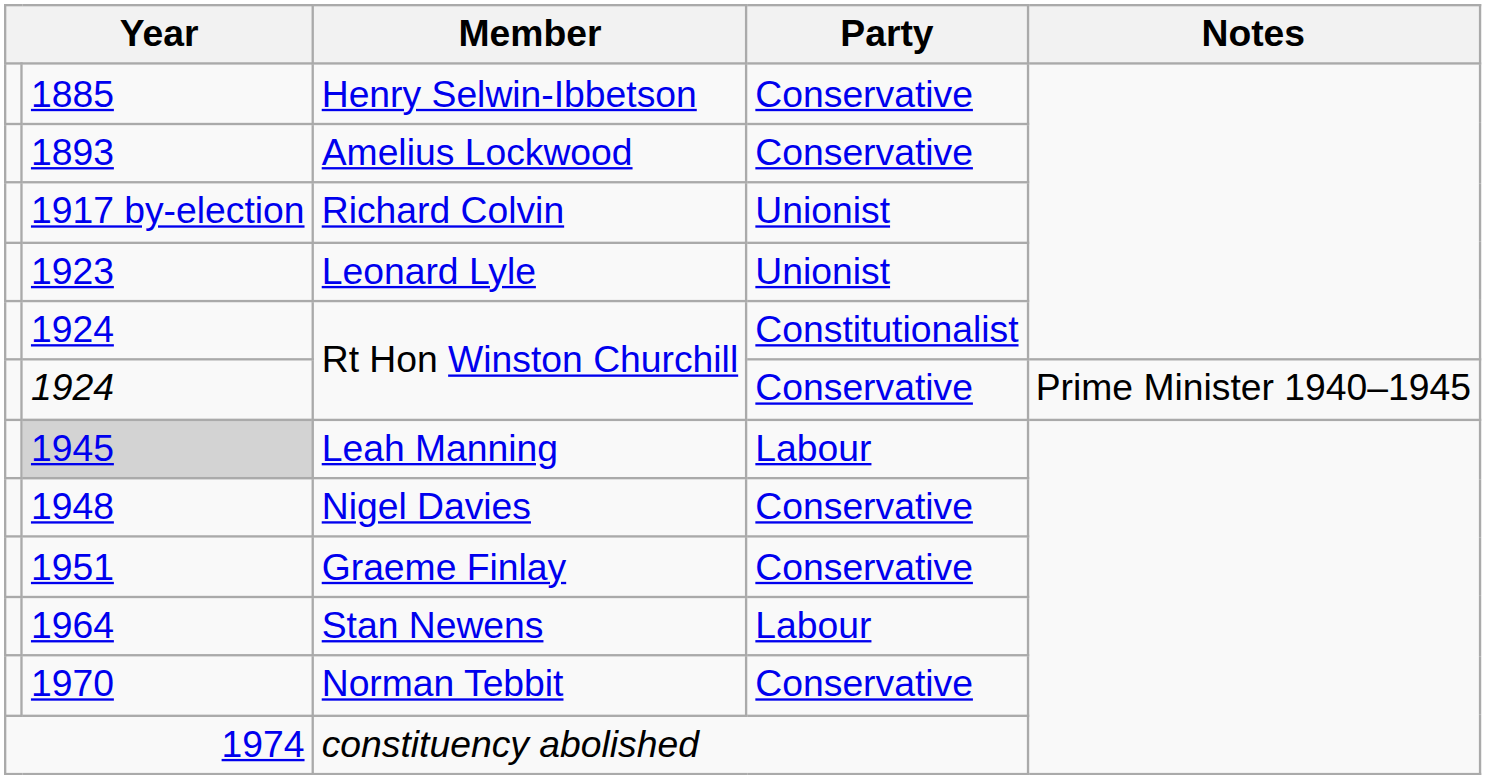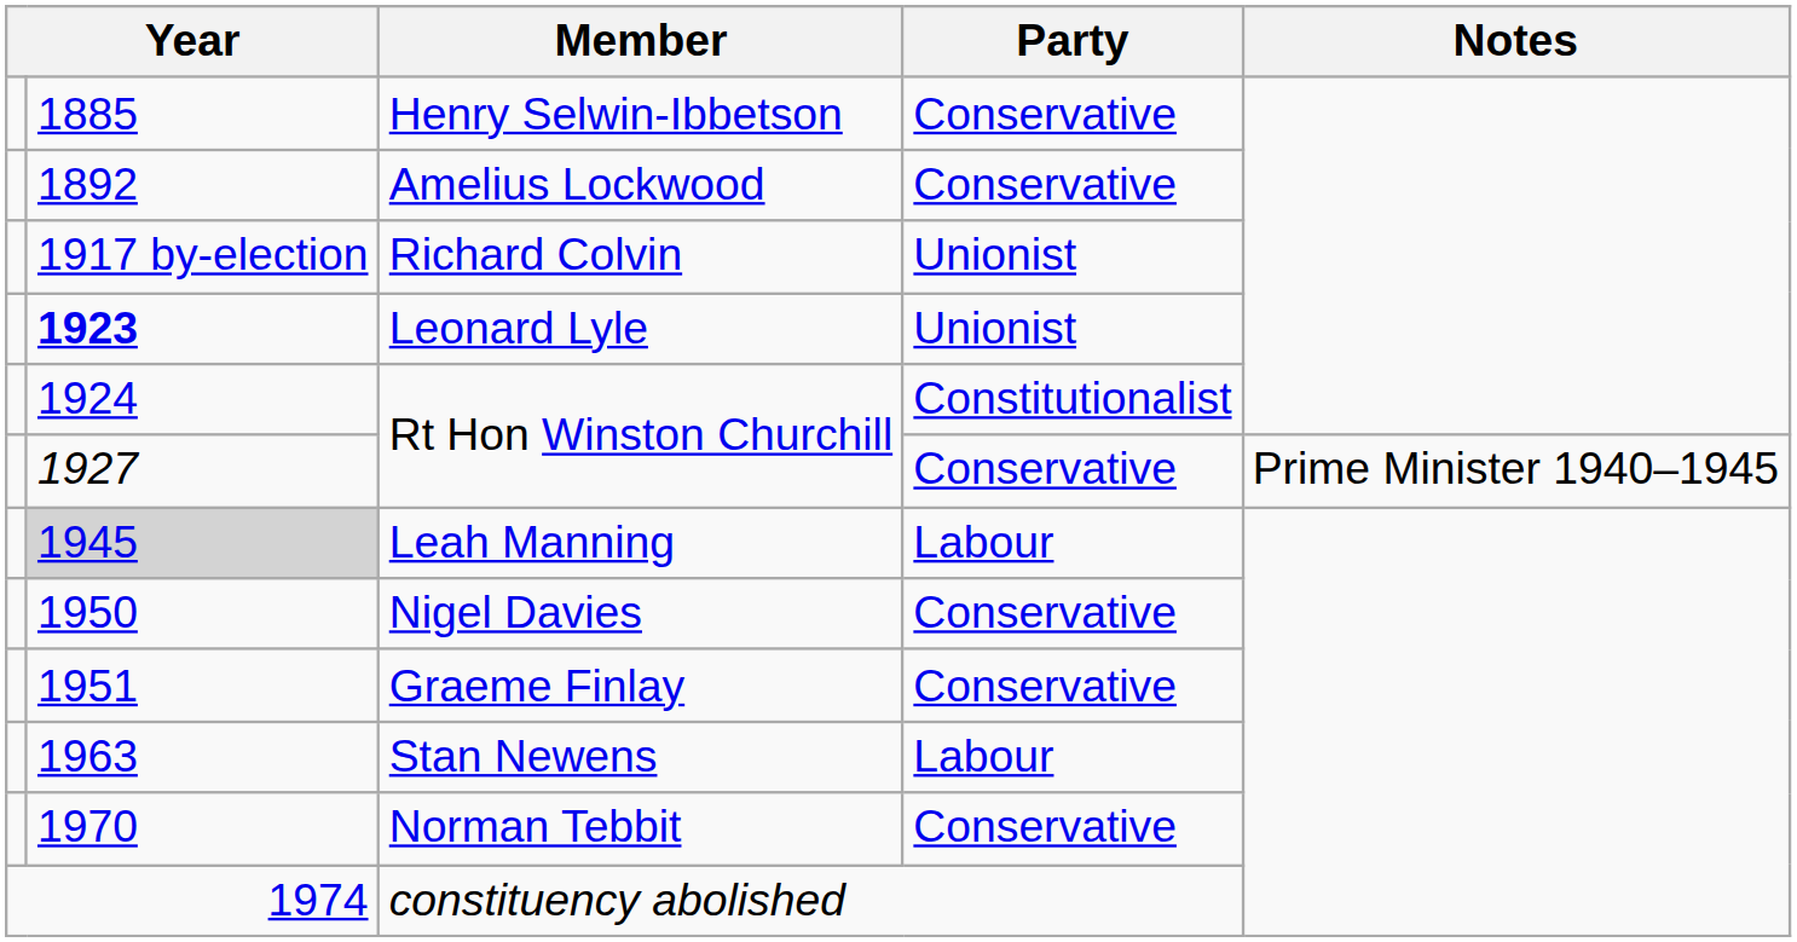Amelius Lockwood | column 2: 1893 -> 1892
Leonard Lyle | column 2: normal -> bold
Rt Hon Winston Churchill / Conservative | column 2: 1924 -> 1927
Nigel Davies | column 2: 1948 -> 1950
Stan Newens | column 2: 1964 -> 1963
